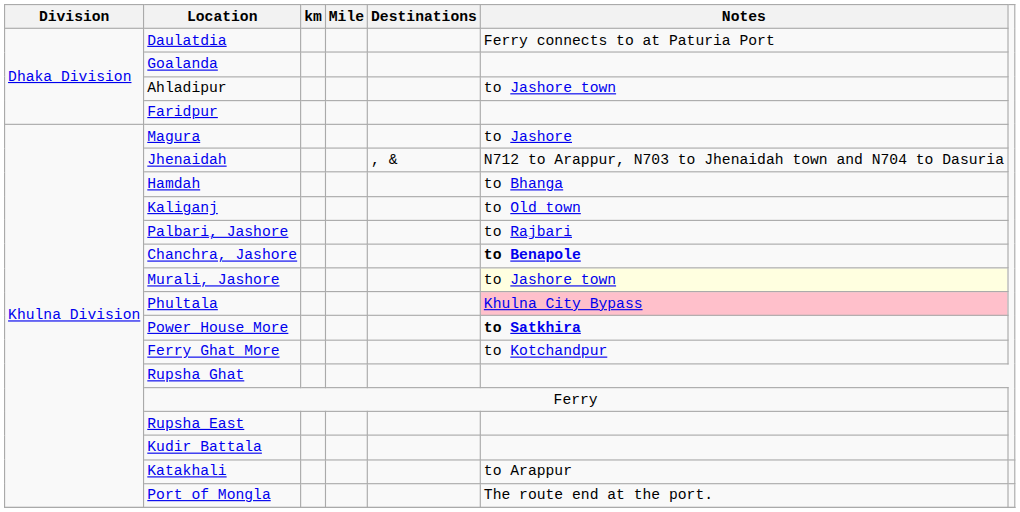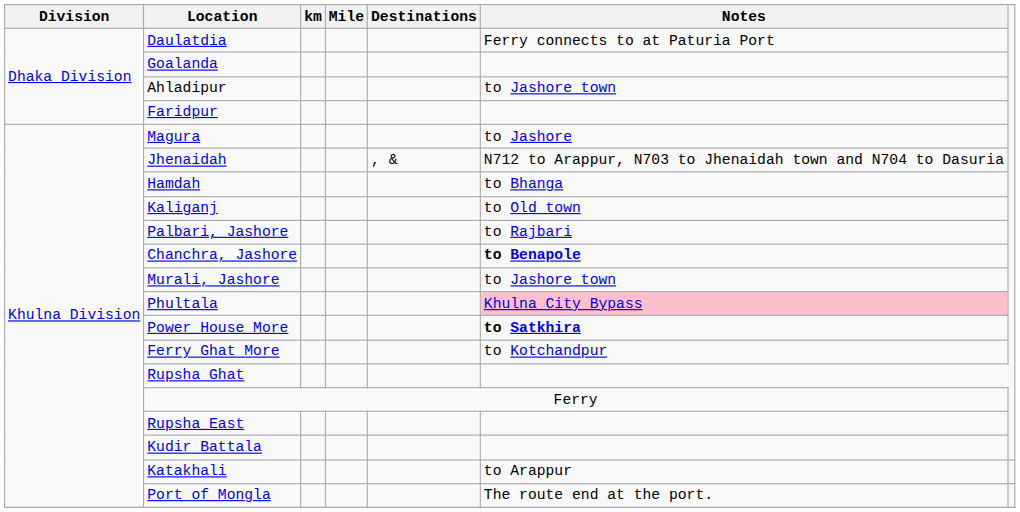Murali, Jashore | Notes: lightyellow background -> no background
